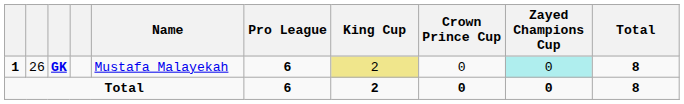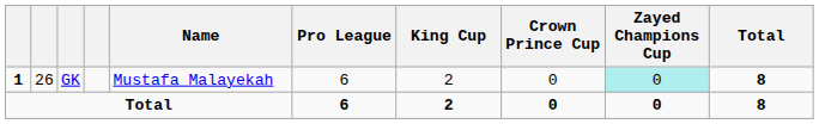1 | column 3: bold -> normal
1 | Pro League: bold -> normal
1 | King Cup: khaki background -> no background
